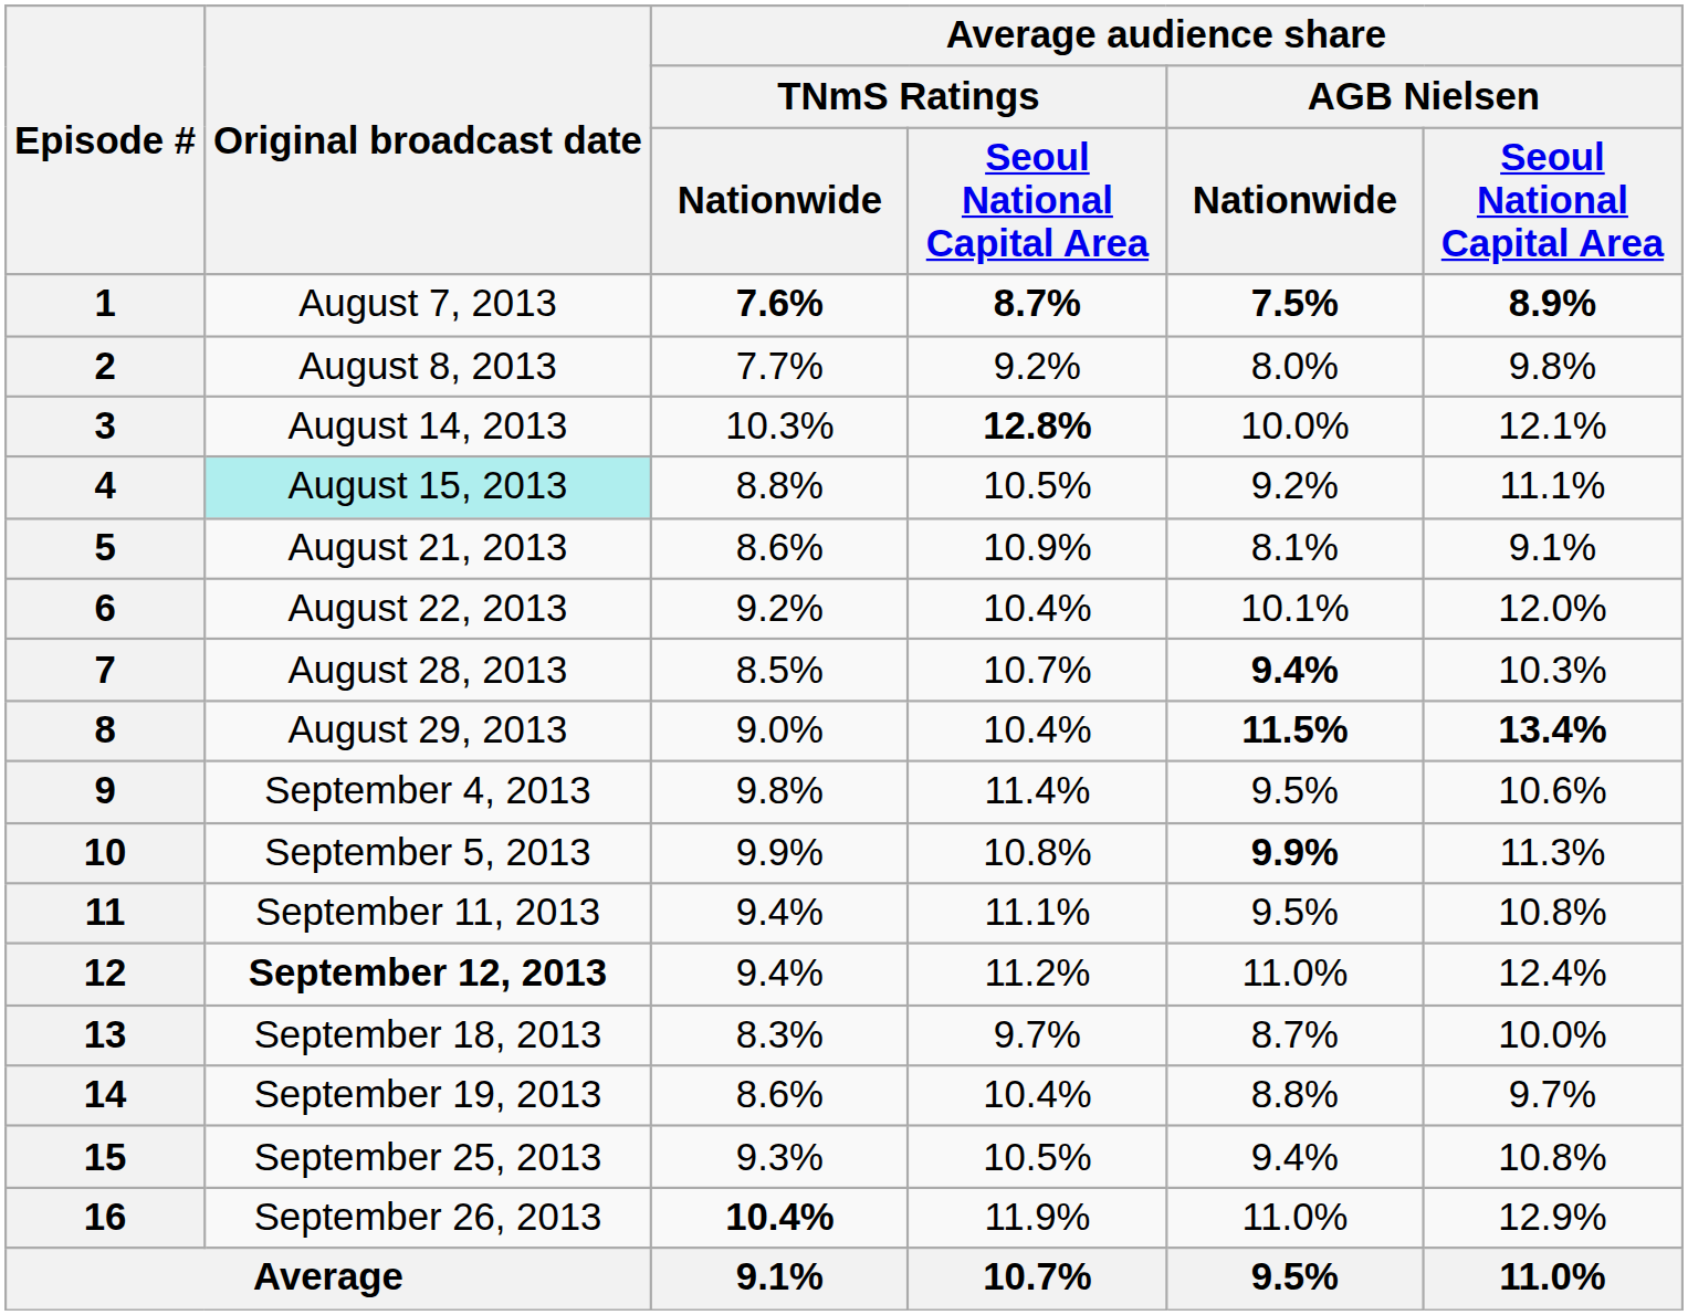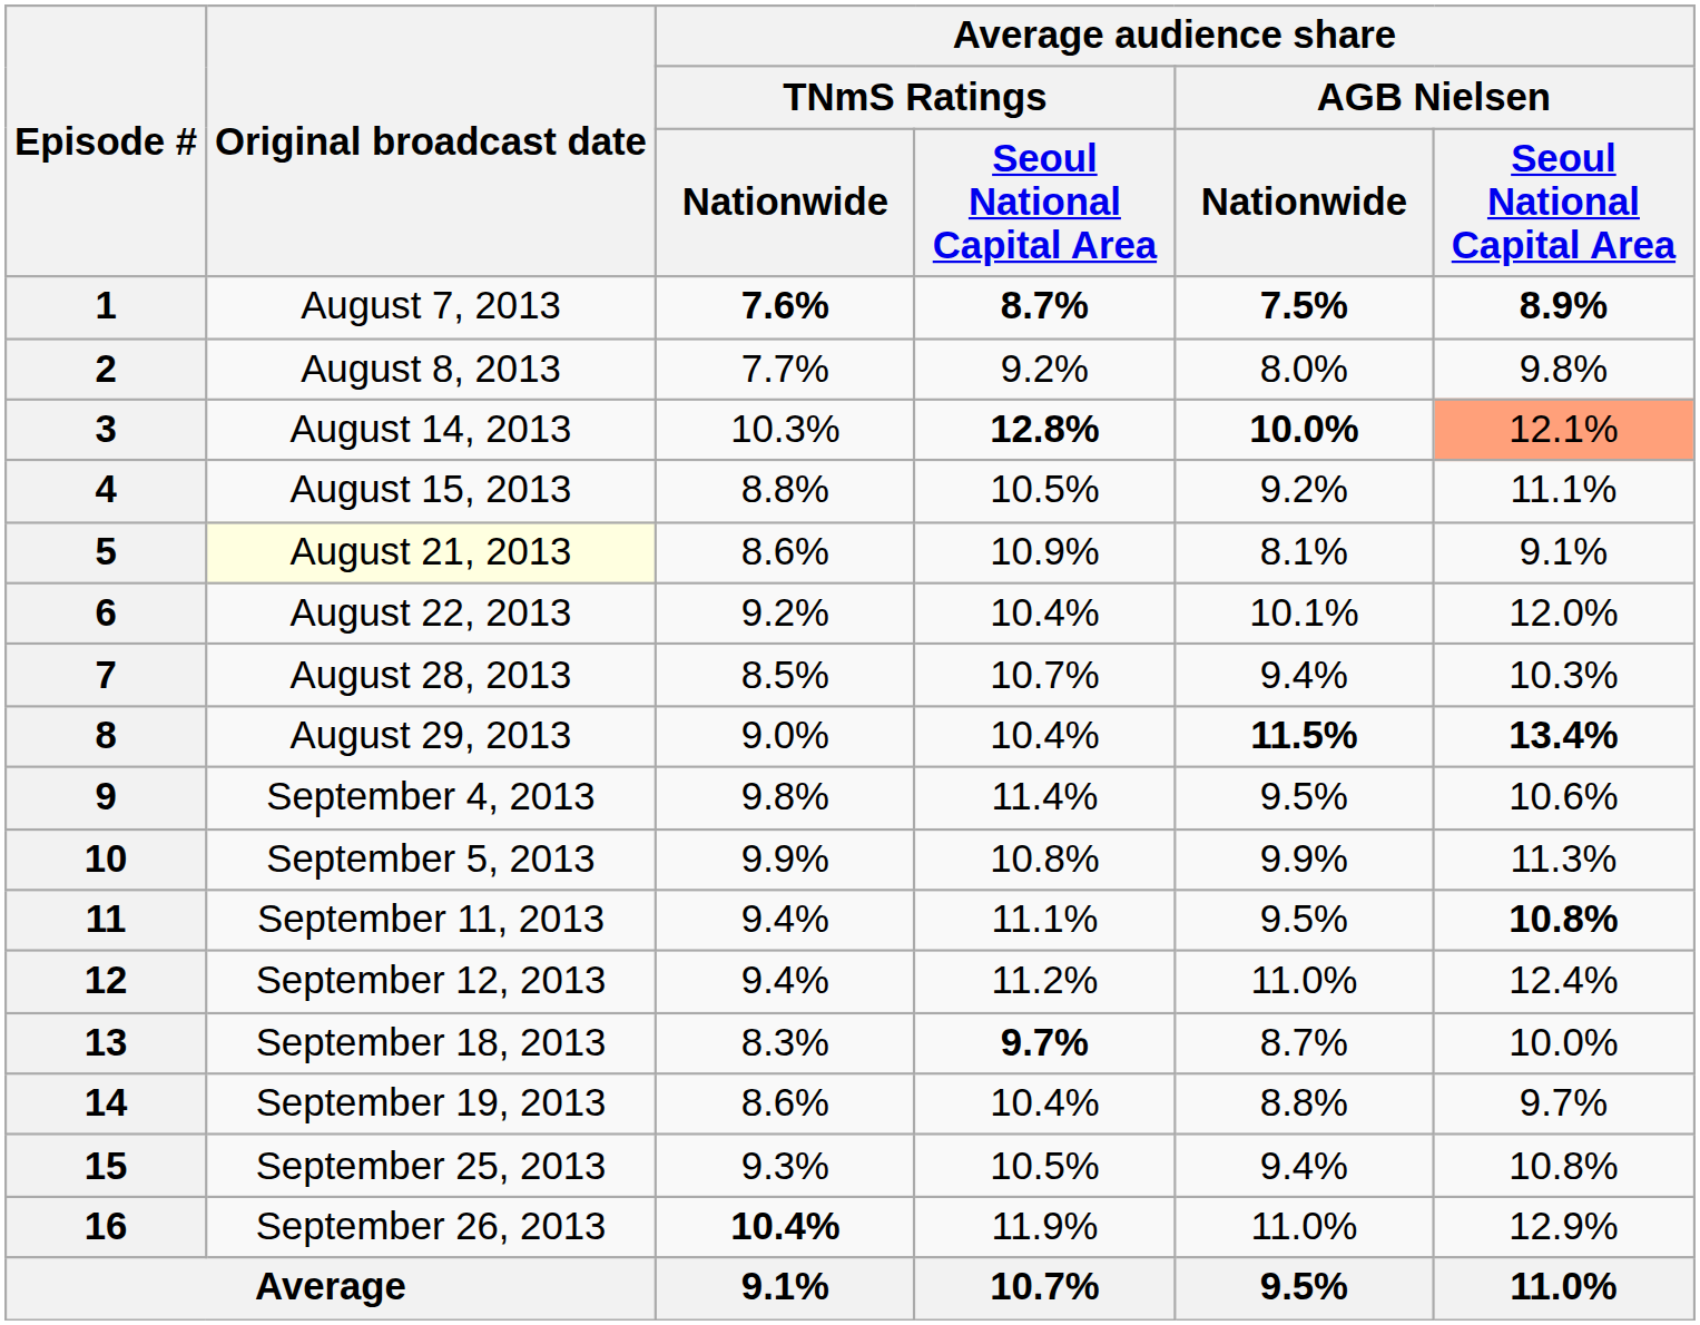3 | Average audience share / AGB Nielsen / Nationwide: normal -> bold
3 | column 6: no background -> lightsalmon background
4 | Original broadcast date: paleturquoise background -> no background
5 | Original broadcast date: no background -> lightyellow background
7 | Average audience share / AGB Nielsen / Nationwide: bold -> normal
10 | Average audience share / AGB Nielsen / Nationwide: bold -> normal
11 | column 6: normal -> bold
12 | Original broadcast date: bold -> normal
13 | column 4: normal -> bold
